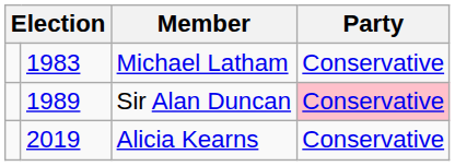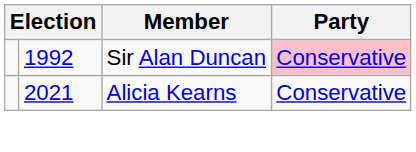- row: 1983 | Michael Latham | Conservative
Sir Alan Duncan | column 2: 1989 -> 1992
Alicia Kearns | column 2: 2019 -> 2021
